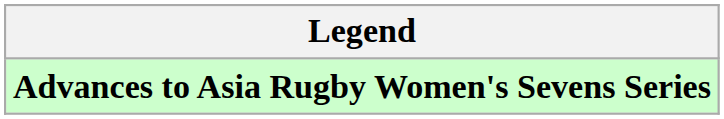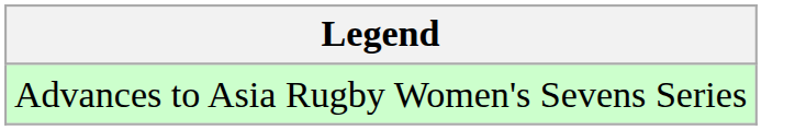row 2 | column 1: bold -> normal
